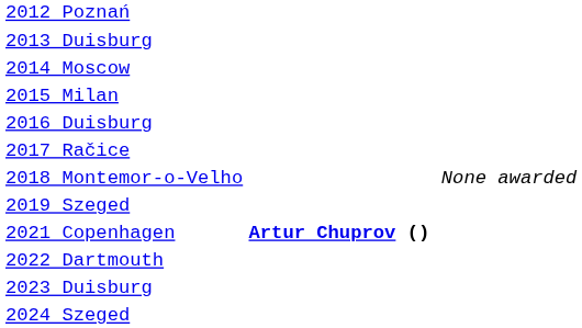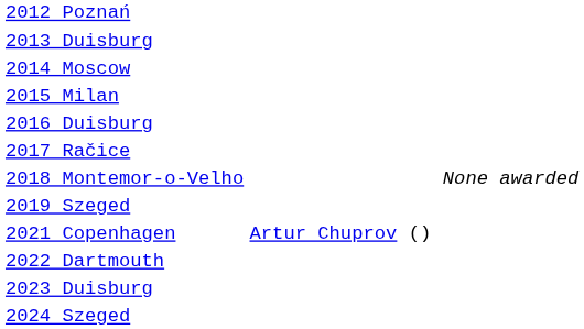2021 Copenhagen | column 2: bold -> normal
